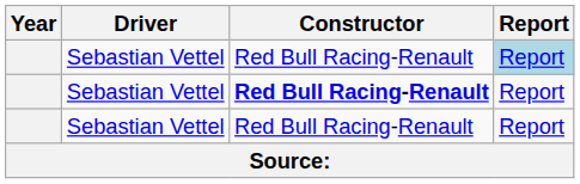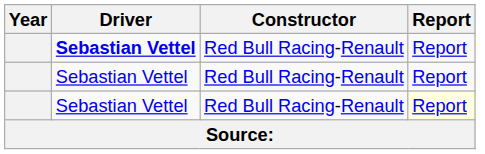row 2 | Driver: normal -> bold
row 2 | Report: lightblue background -> no background
row 3 | Constructor: bold -> normal
row 4 | Report: no background -> lightyellow background
